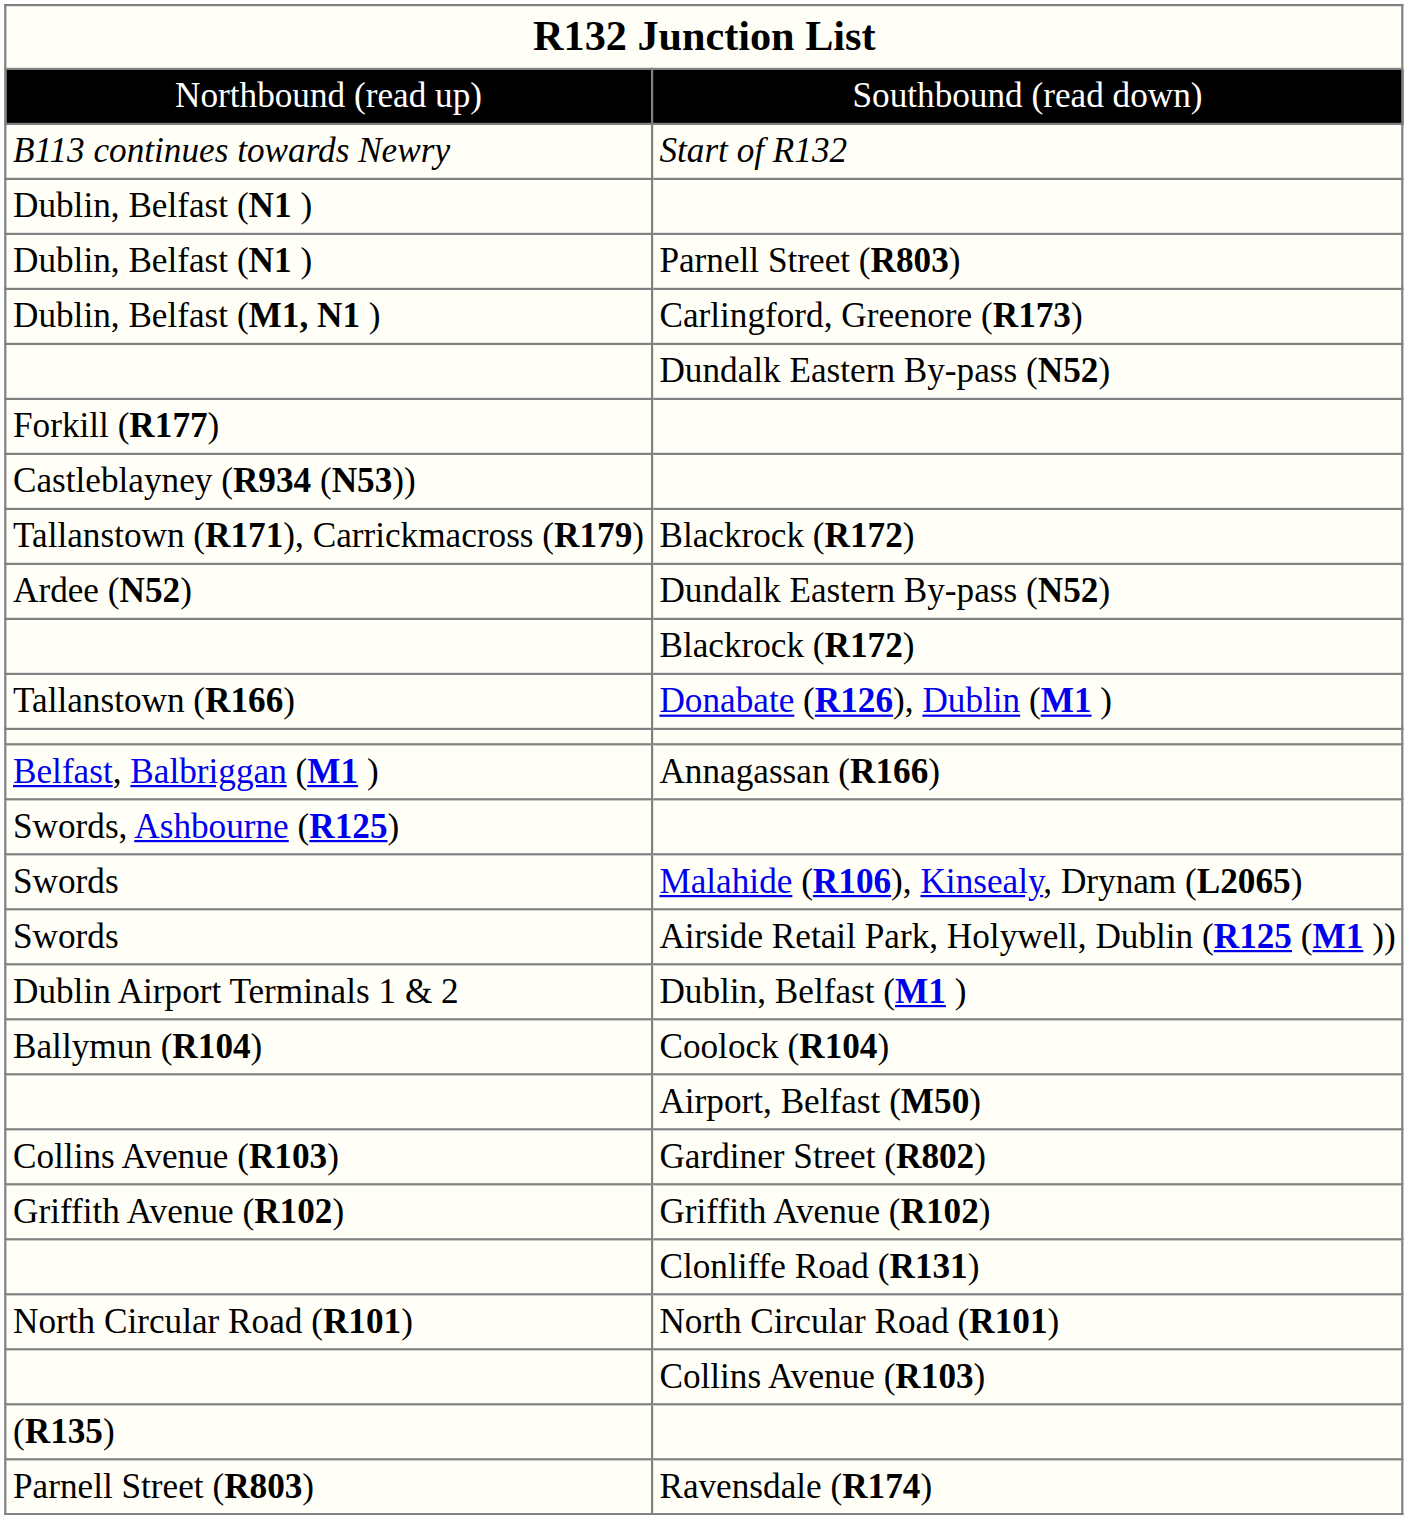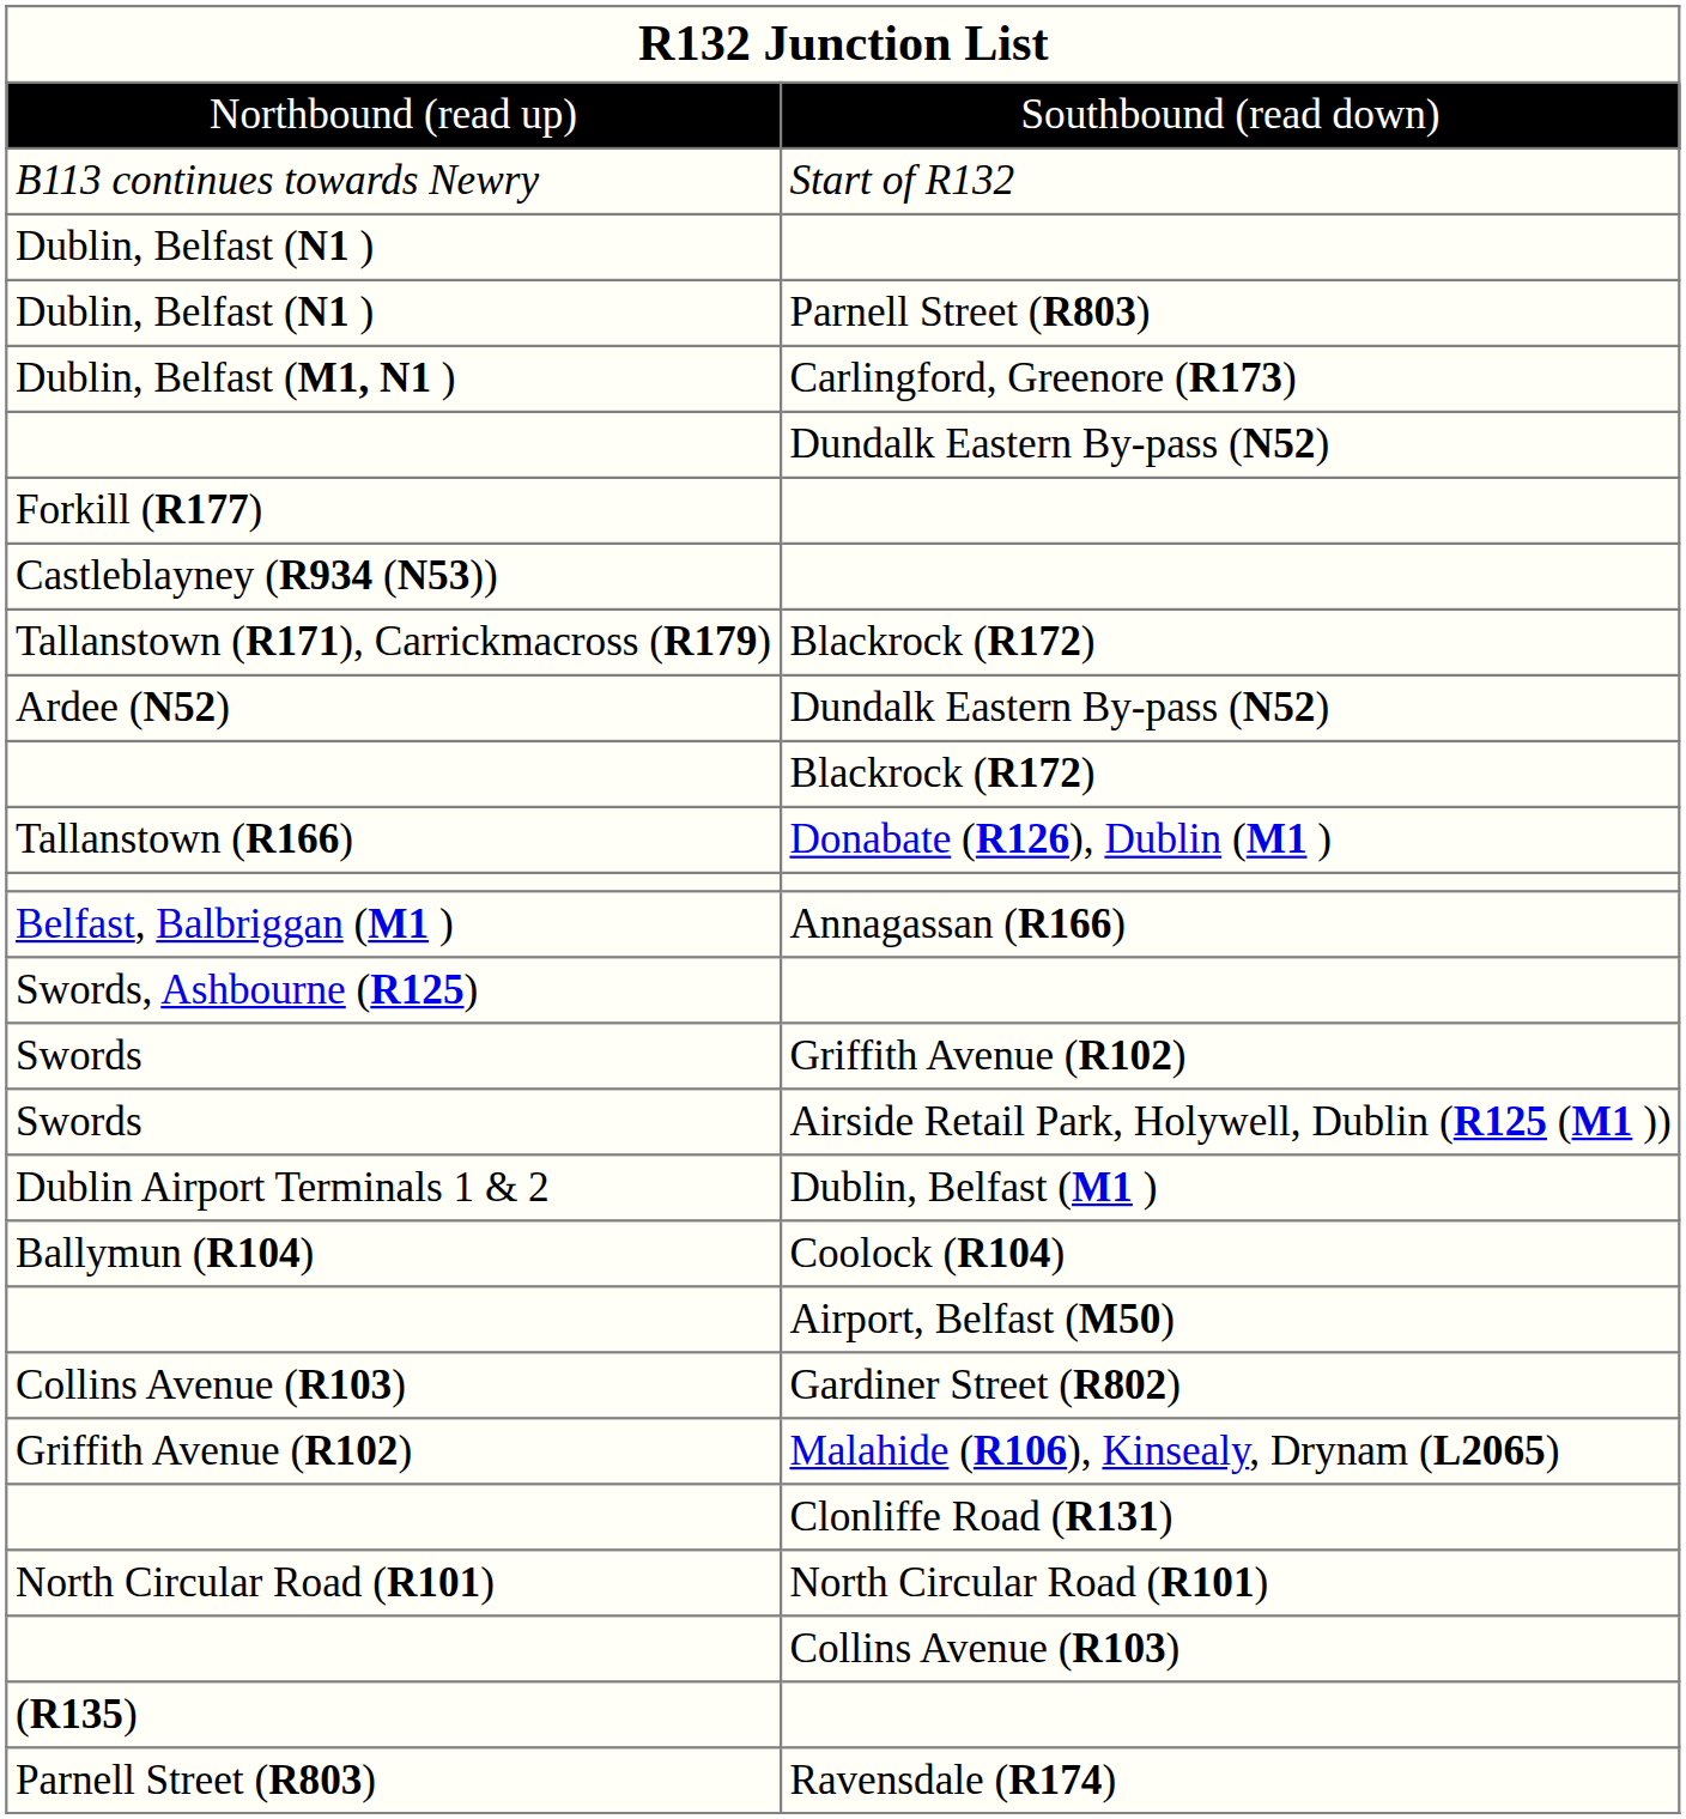row 17 | column 2: Malahide (R106), Kinsealy, Drynam (L2065) -> Griffith Avenue (R102)
row 23 | column 2: Griffith Avenue (R102) -> Malahide (R106), Kinsealy, Drynam (L2065)
